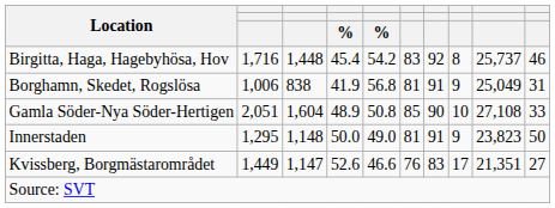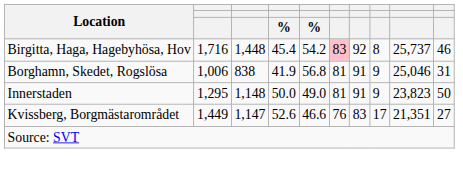Birgitta, Haga, Hagebyhösa, Hov | column 6: no background -> pink background
Borghamn, Skedet, Rogslösa | column 9: 25,049 -> 25,046
- row: Gamla Söder-Nya Söder-Hertigen | 2,051 | 1,604 | 48.9 | 50.8 | 85 | 90 | 10 | 27,108 | 33
